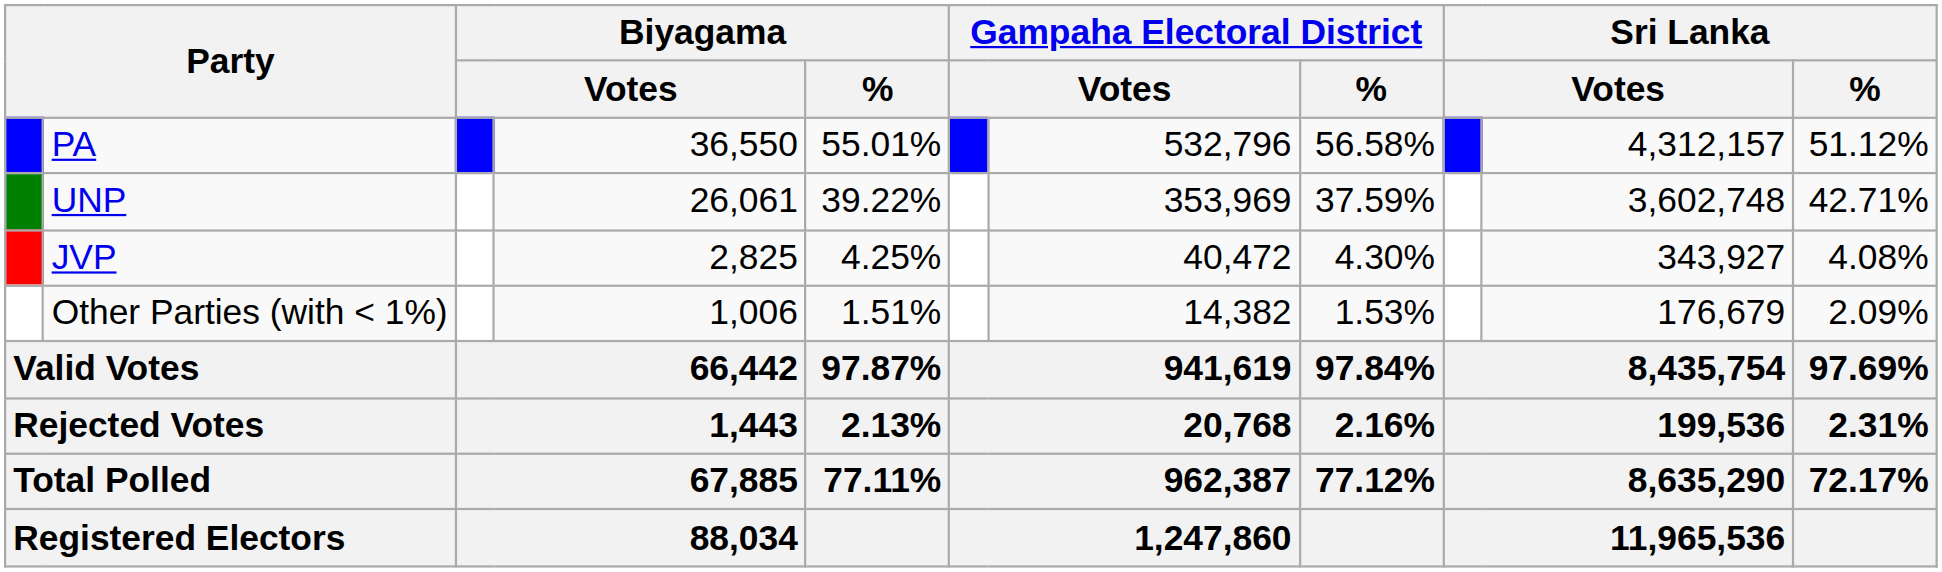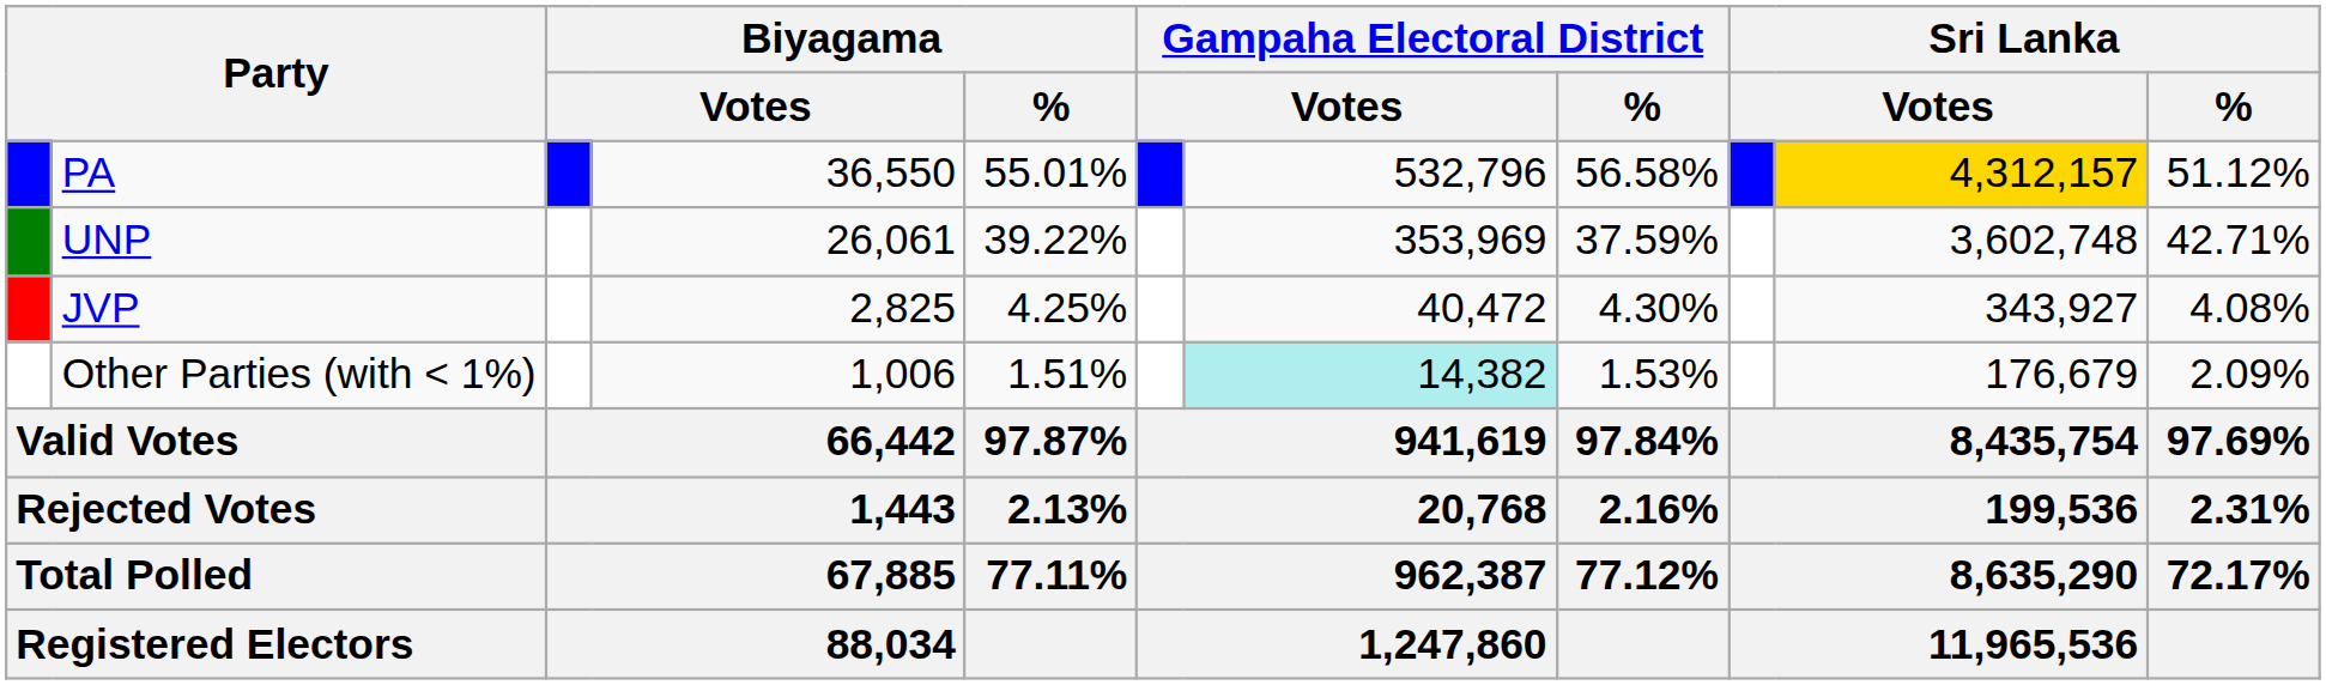PA | column 10: no background -> gold background
Other Parties (with < 1%) | column 7: no background -> paleturquoise background
